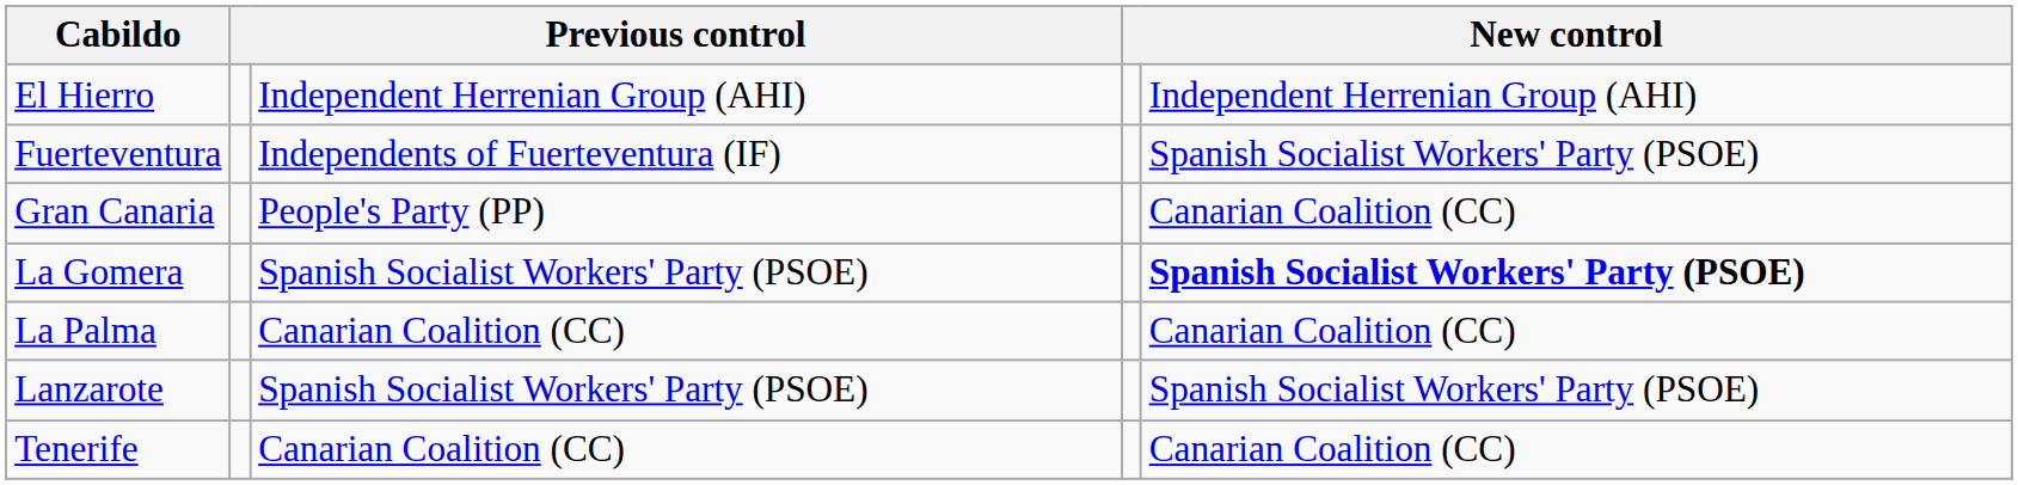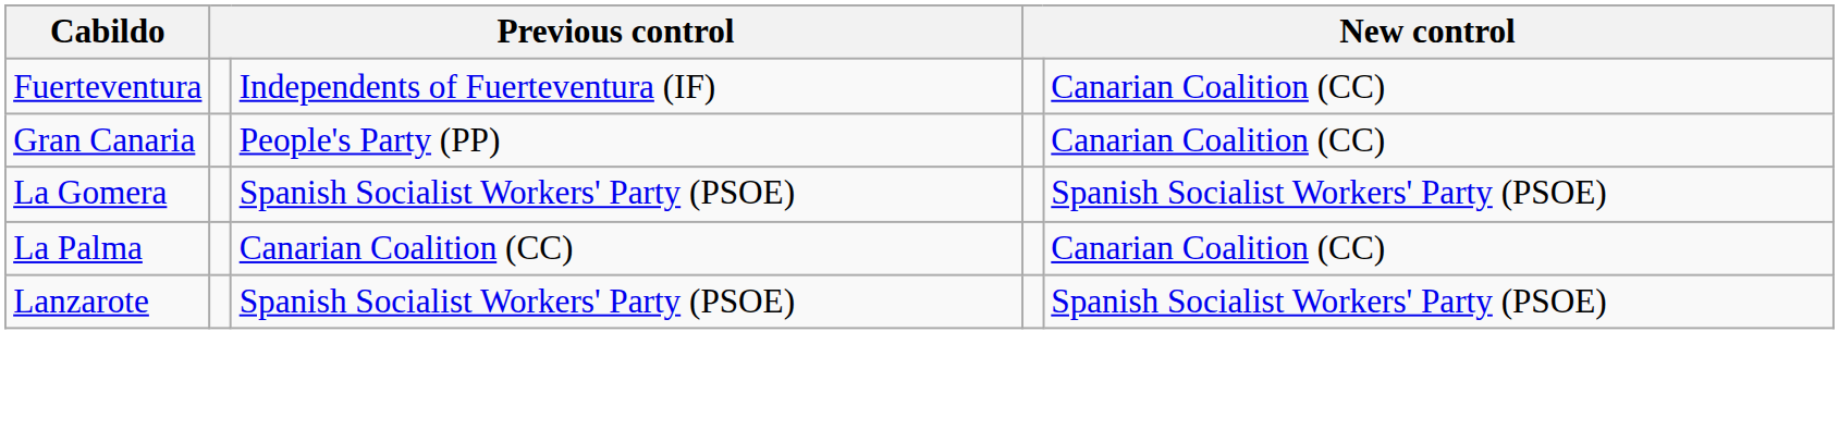- row: El Hierro | Independent Herrenian Group (AHI) | Independent Herrenian Group (AHI)
Fuerteventura | column 5: Spanish Socialist Workers' Party (PSOE) -> Canarian Coalition (CC)
La Gomera | column 5: bold -> normal
- row: Tenerife | Canarian Coalition (CC) | Canarian Coalition (CC)
